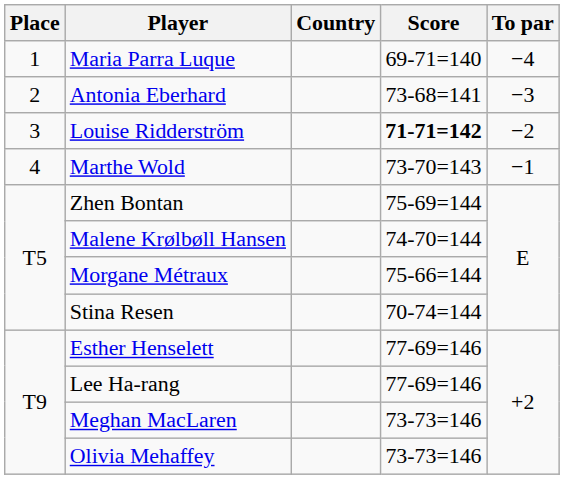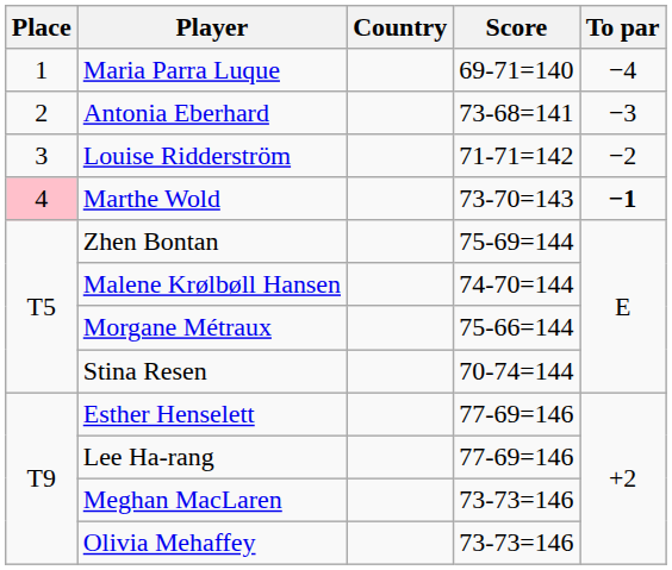Louise Ridderström | Score: bold -> normal
Marthe Wold | Place: no background -> pink background
Marthe Wold | To par: normal -> bold
